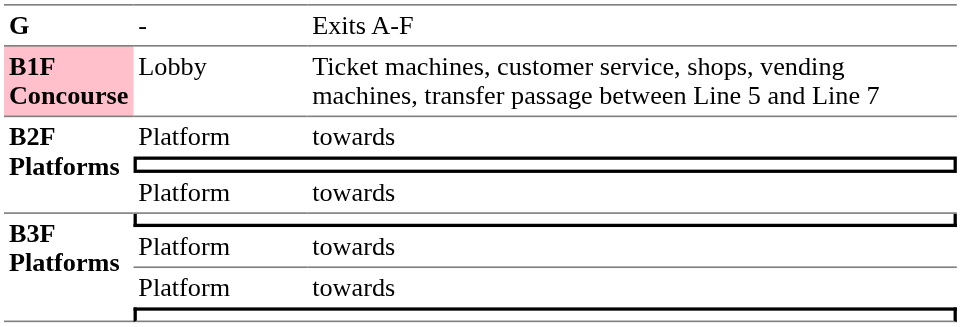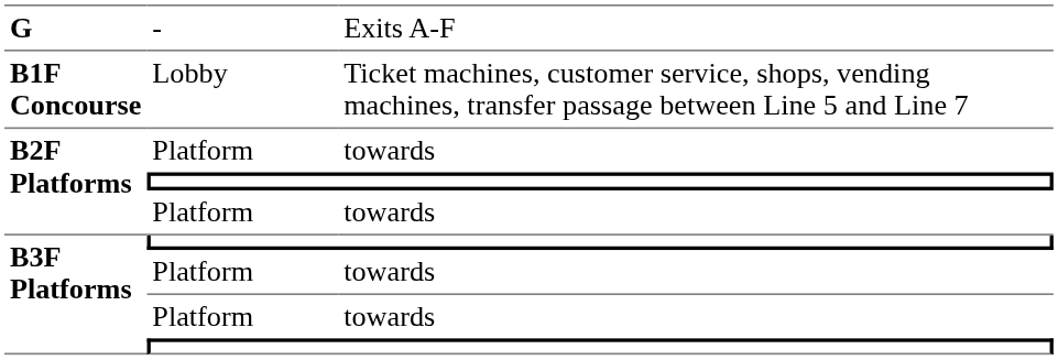B1F Concourse | column 1: pink background -> no background
